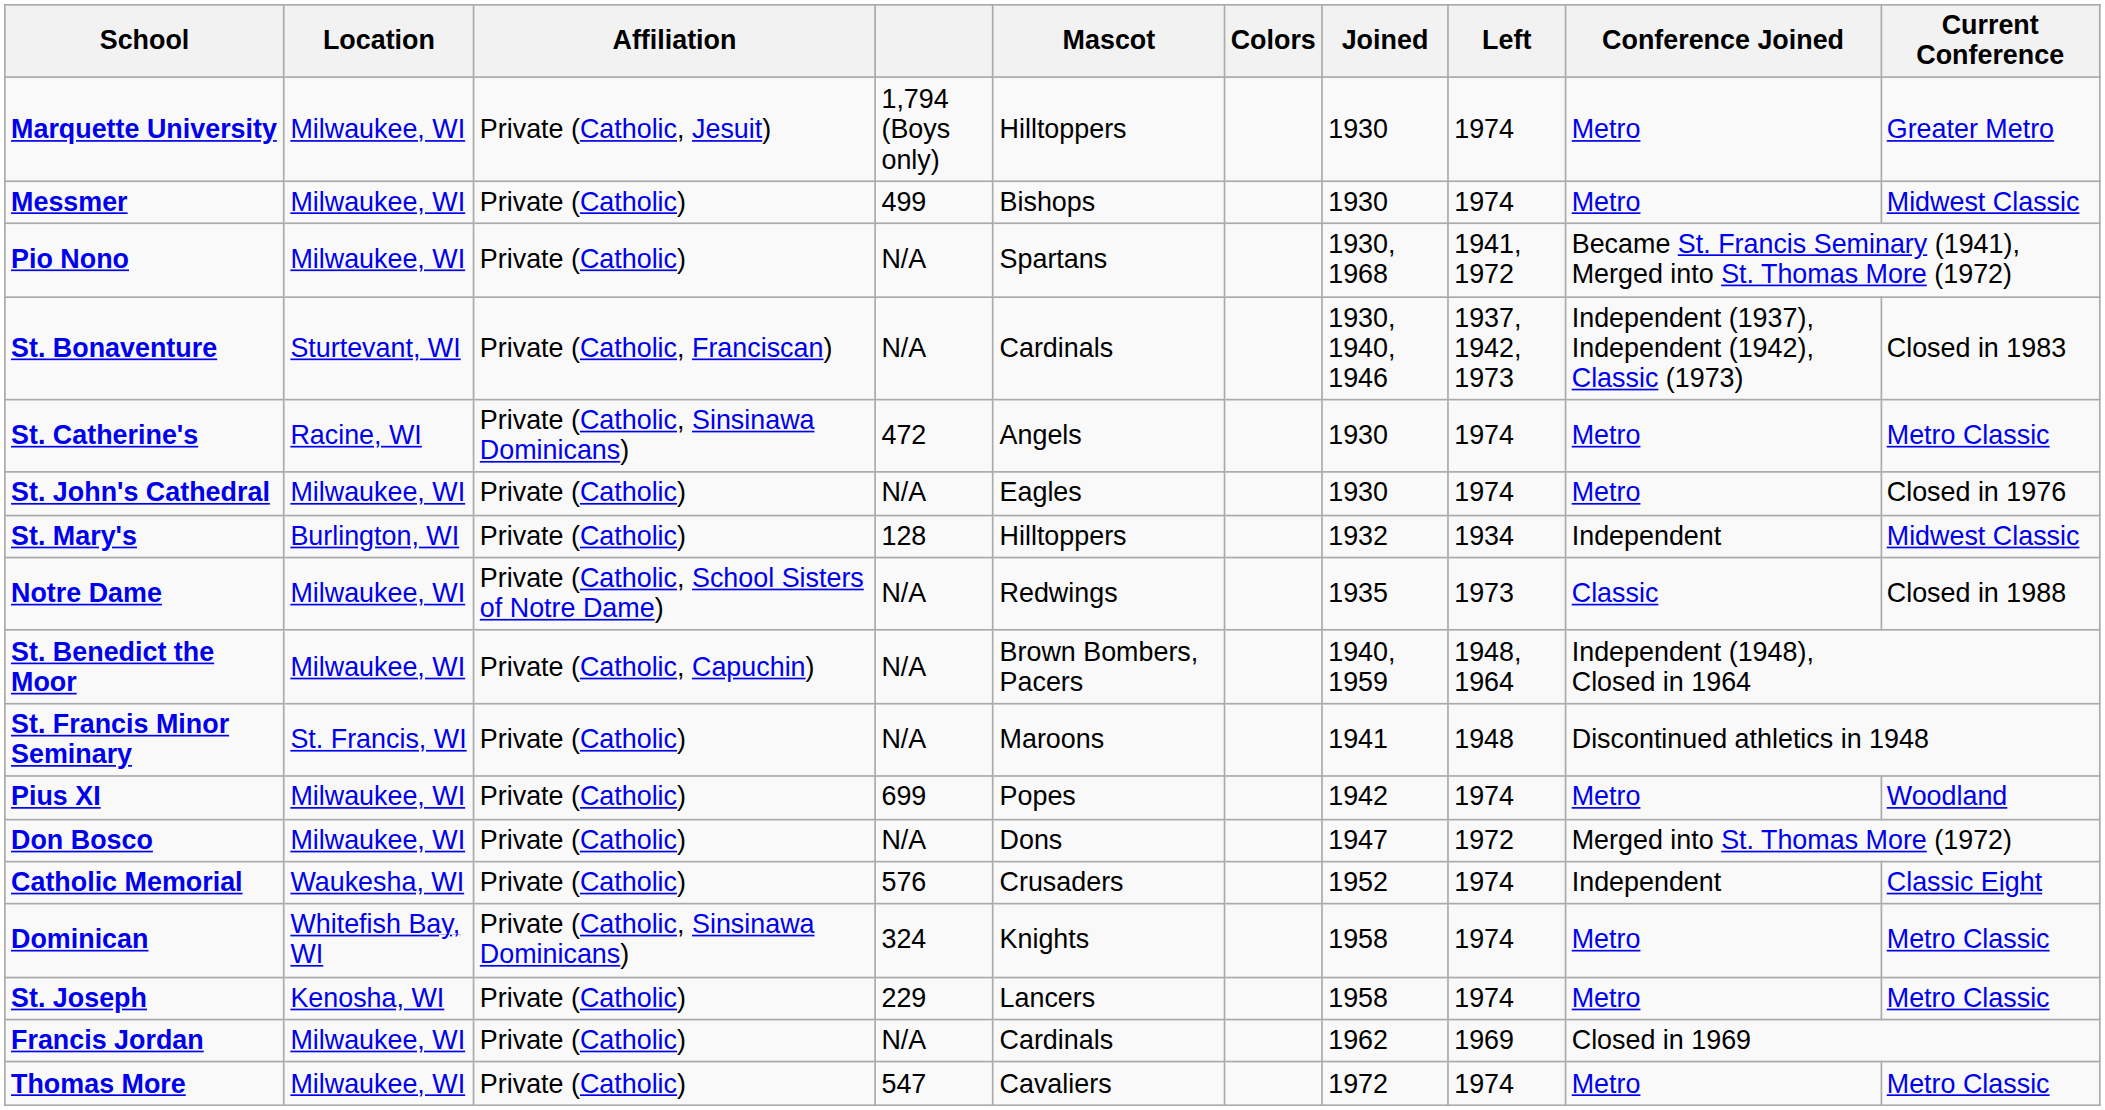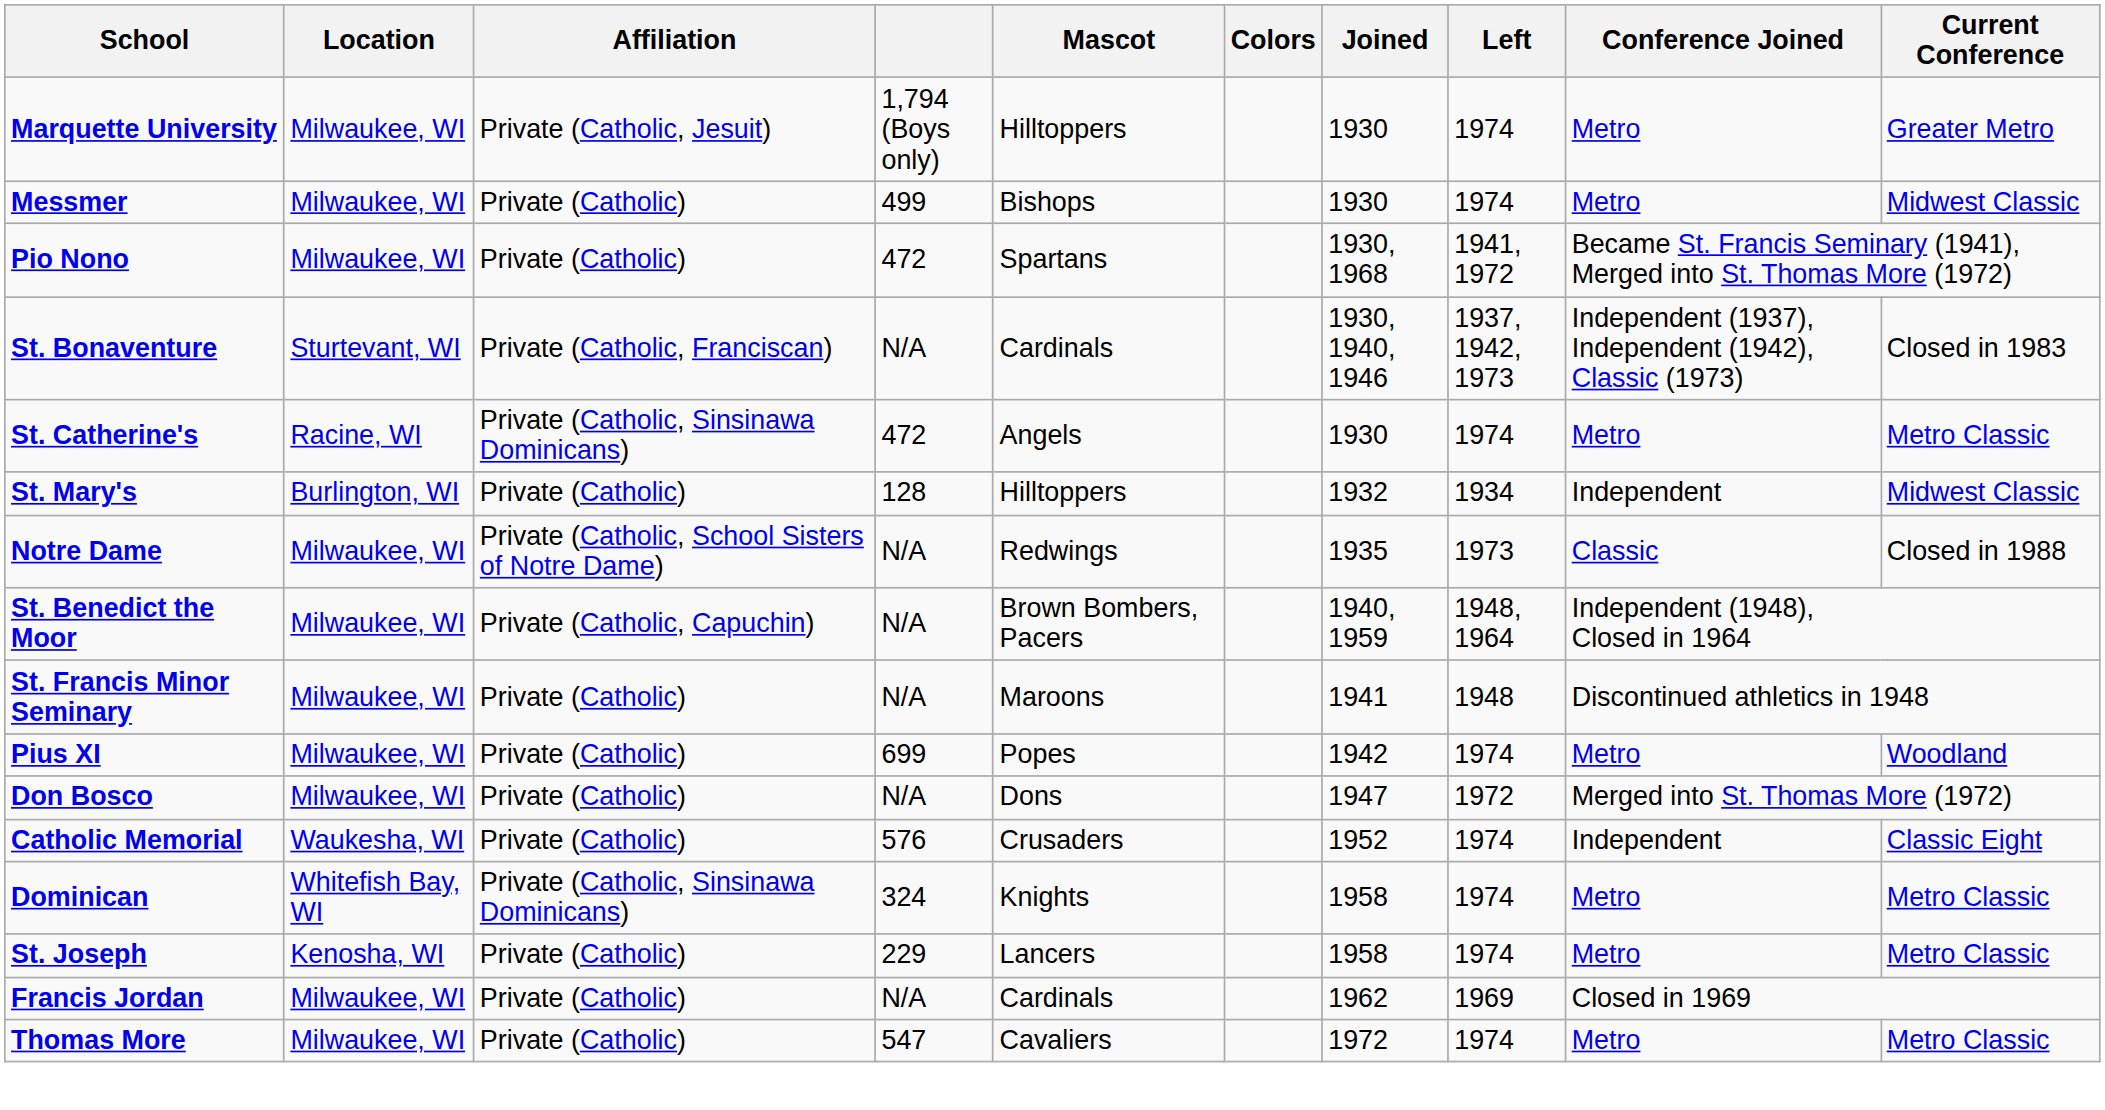Pio Nono | column 4: N/A -> 472
- row: St. John's Cathedral | Milwaukee, WI | Private (Catholic) | N/A | Eagles | 1930 | 1974 | Metro | Closed in 1976
St. Francis Minor Seminary | Location: St. Francis, WI -> Milwaukee, WI
